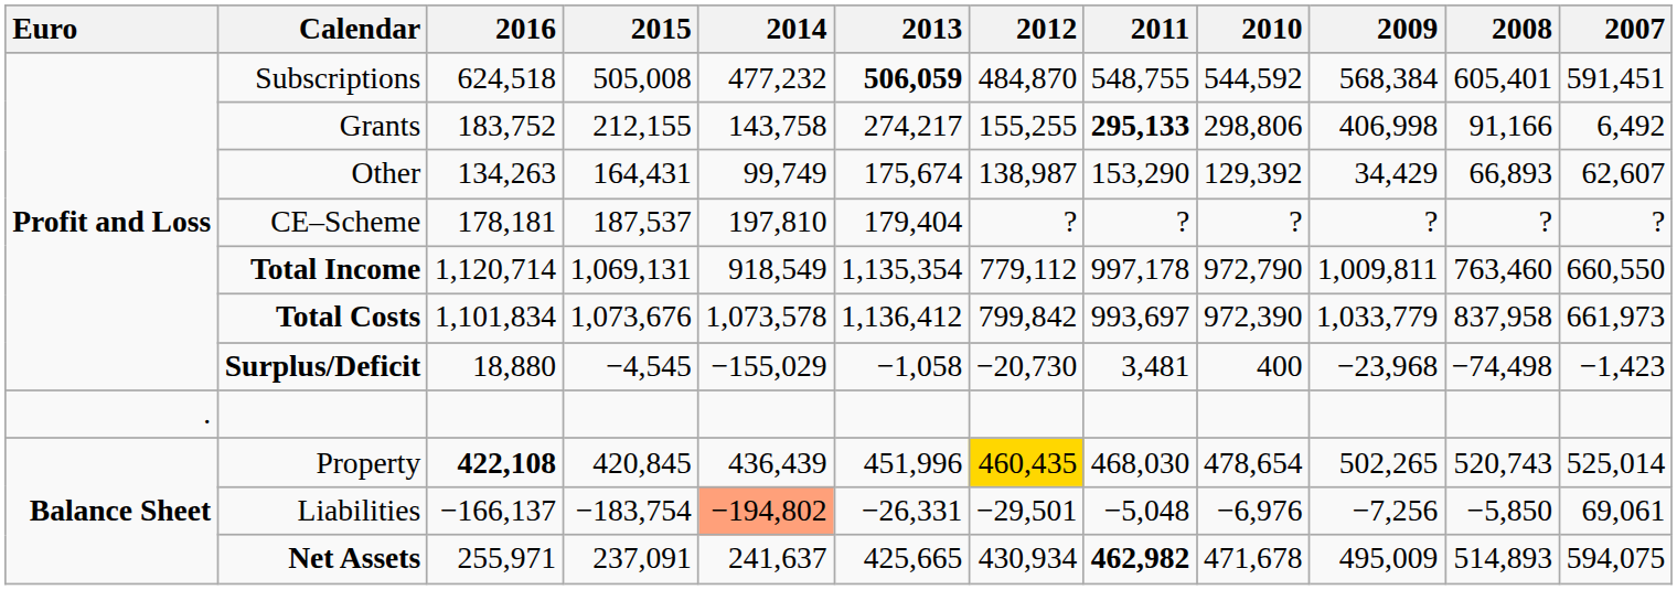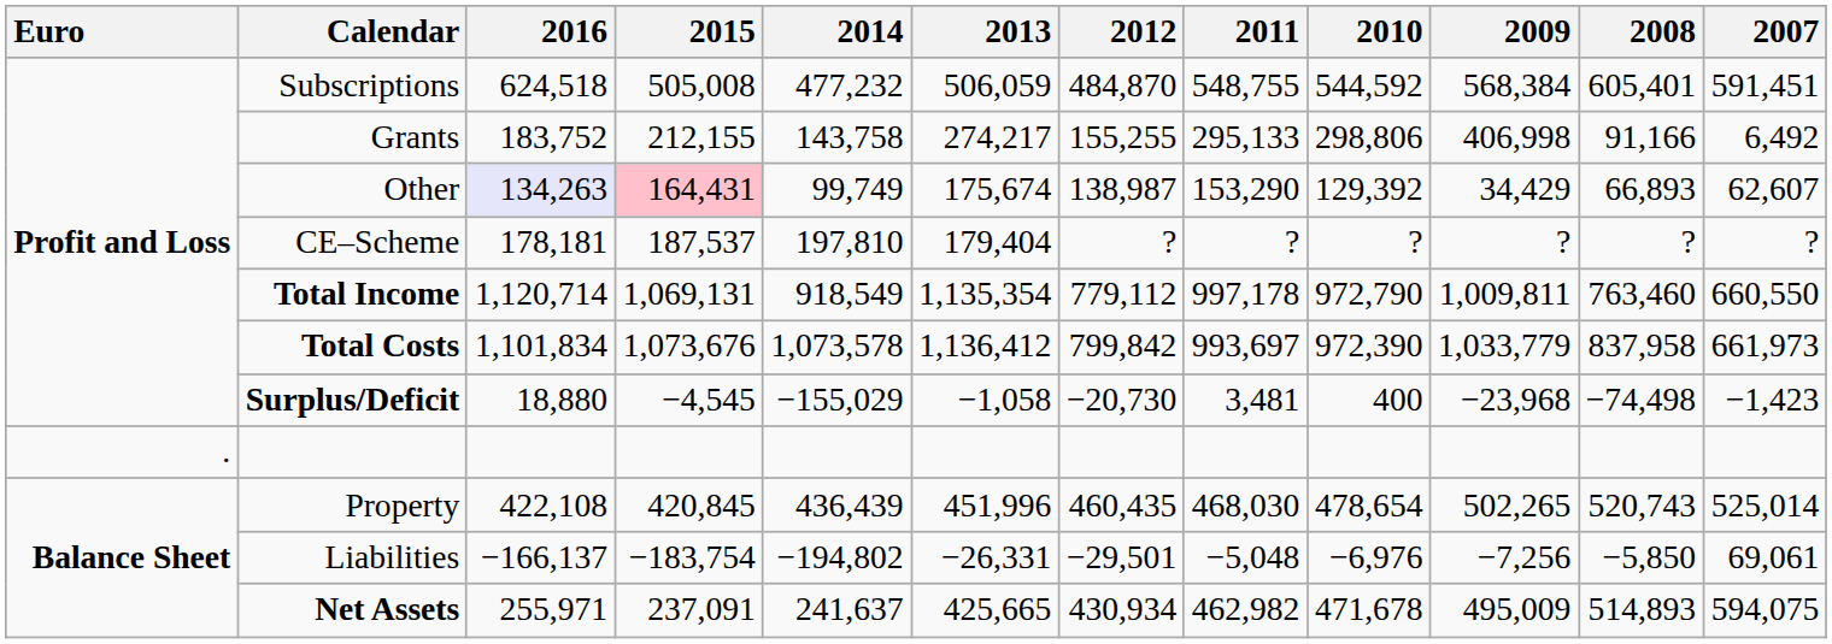Subscriptions | 2013: bold -> normal
Grants | 2011: bold -> normal
Other | 2016: no background -> lavender background
Other | 2015: no background -> pink background
Property | 2016: bold -> normal
Property | 2012: gold background -> no background
Liabilities | 2014: lightsalmon background -> no background
Net Assets | 2011: bold -> normal
